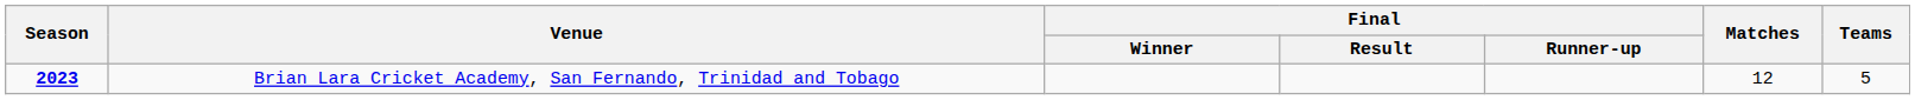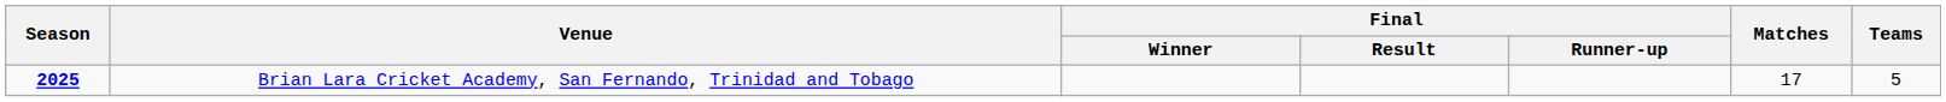row 3 | Season: 2023 -> 2025
row 3 | Matches: 12 -> 17
